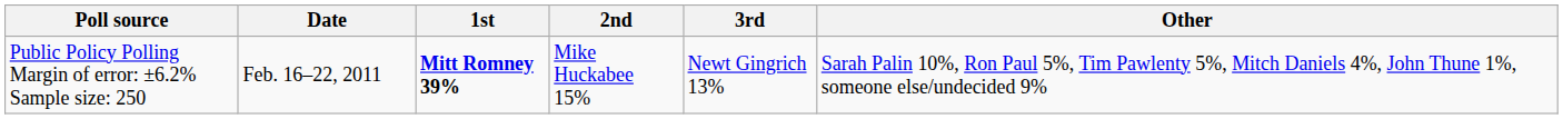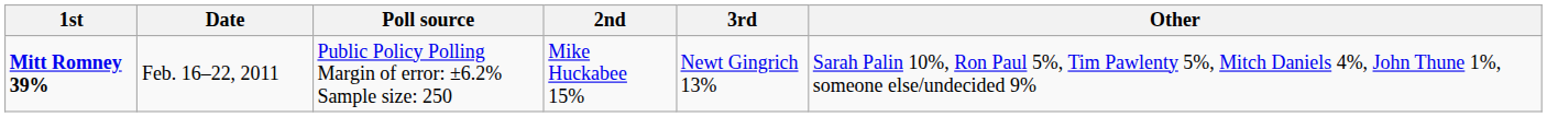columns swapped: Poll source <-> 1st
